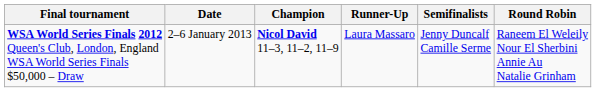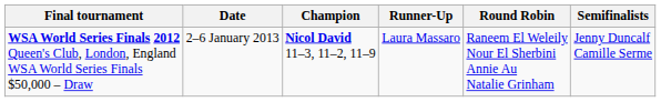columns swapped: Semifinalists <-> Round Robin
